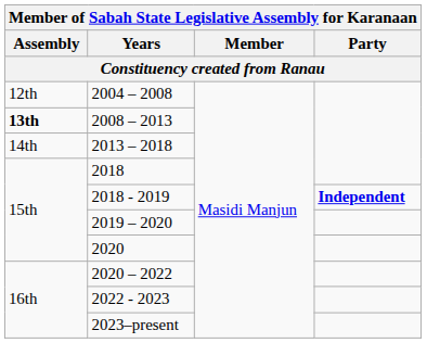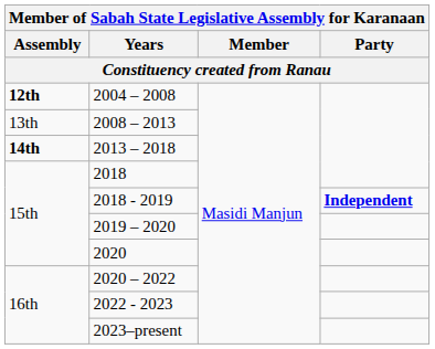2004 – 2008 | Assembly: normal -> bold
2008 – 2013 | Assembly: bold -> normal
2013 – 2018 | Assembly: normal -> bold
